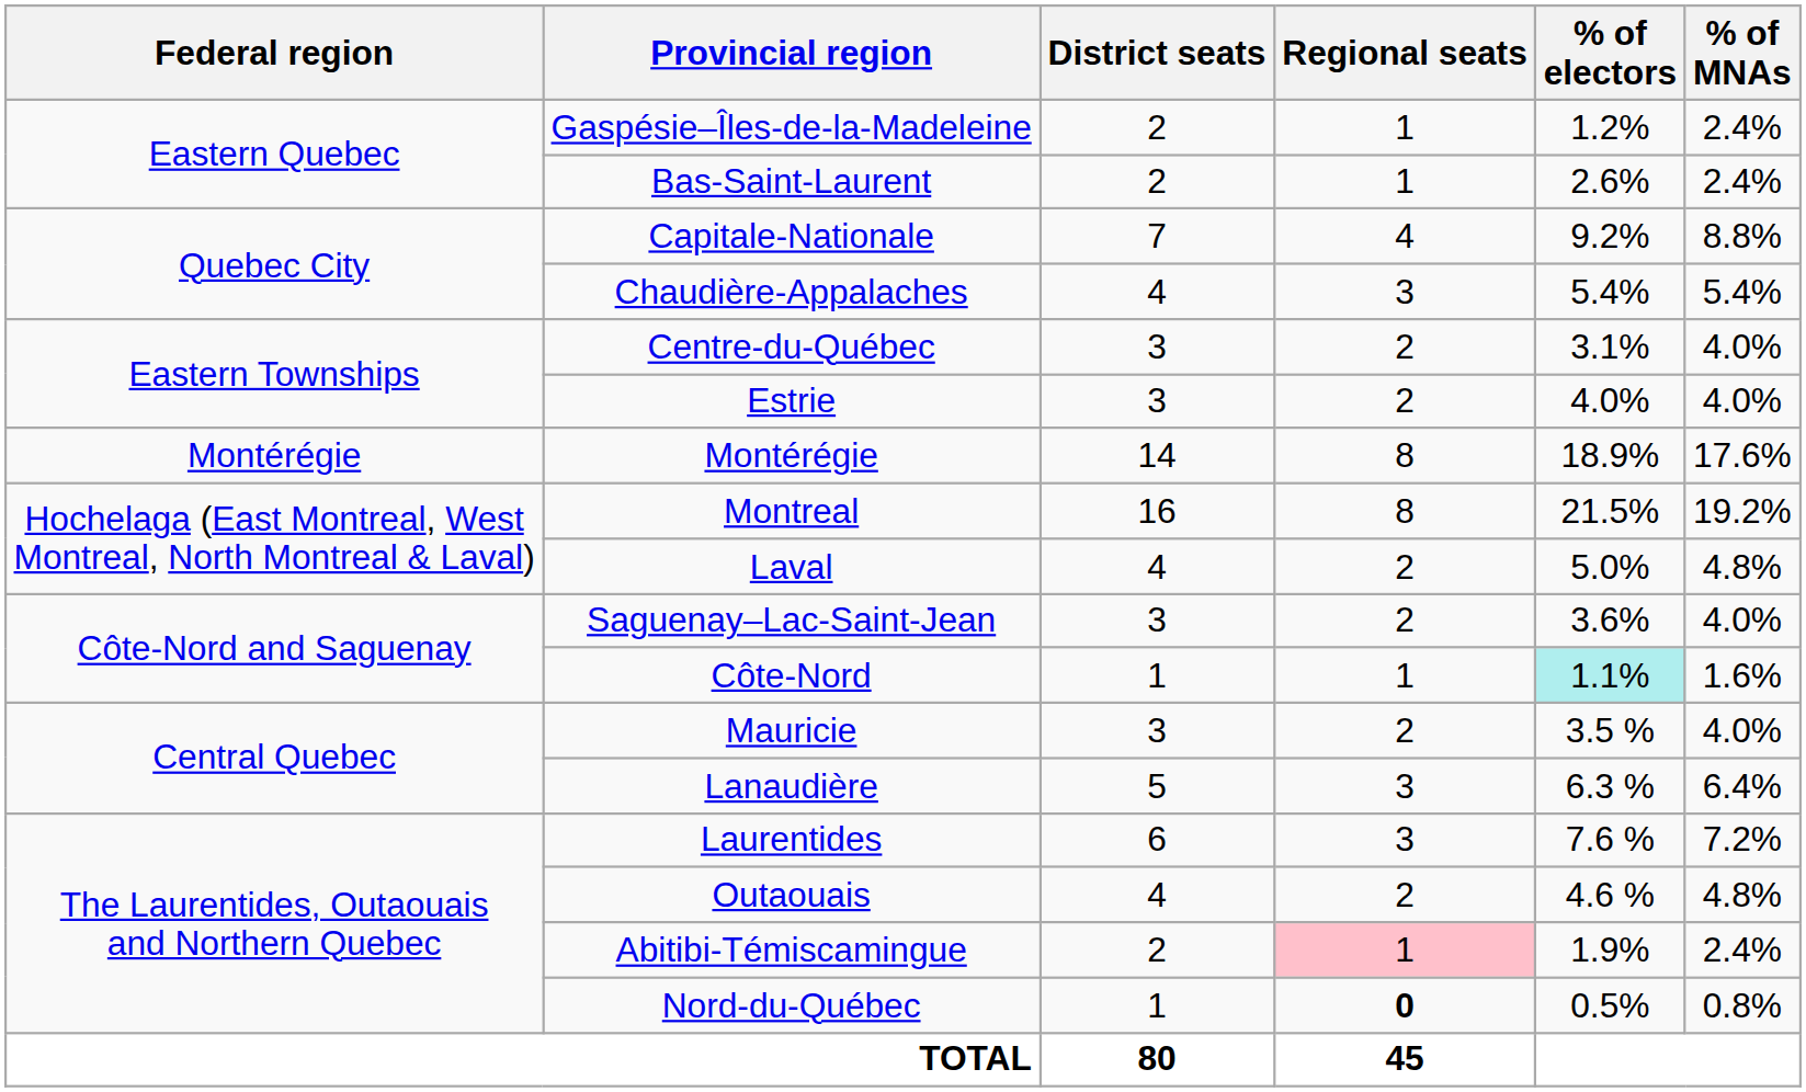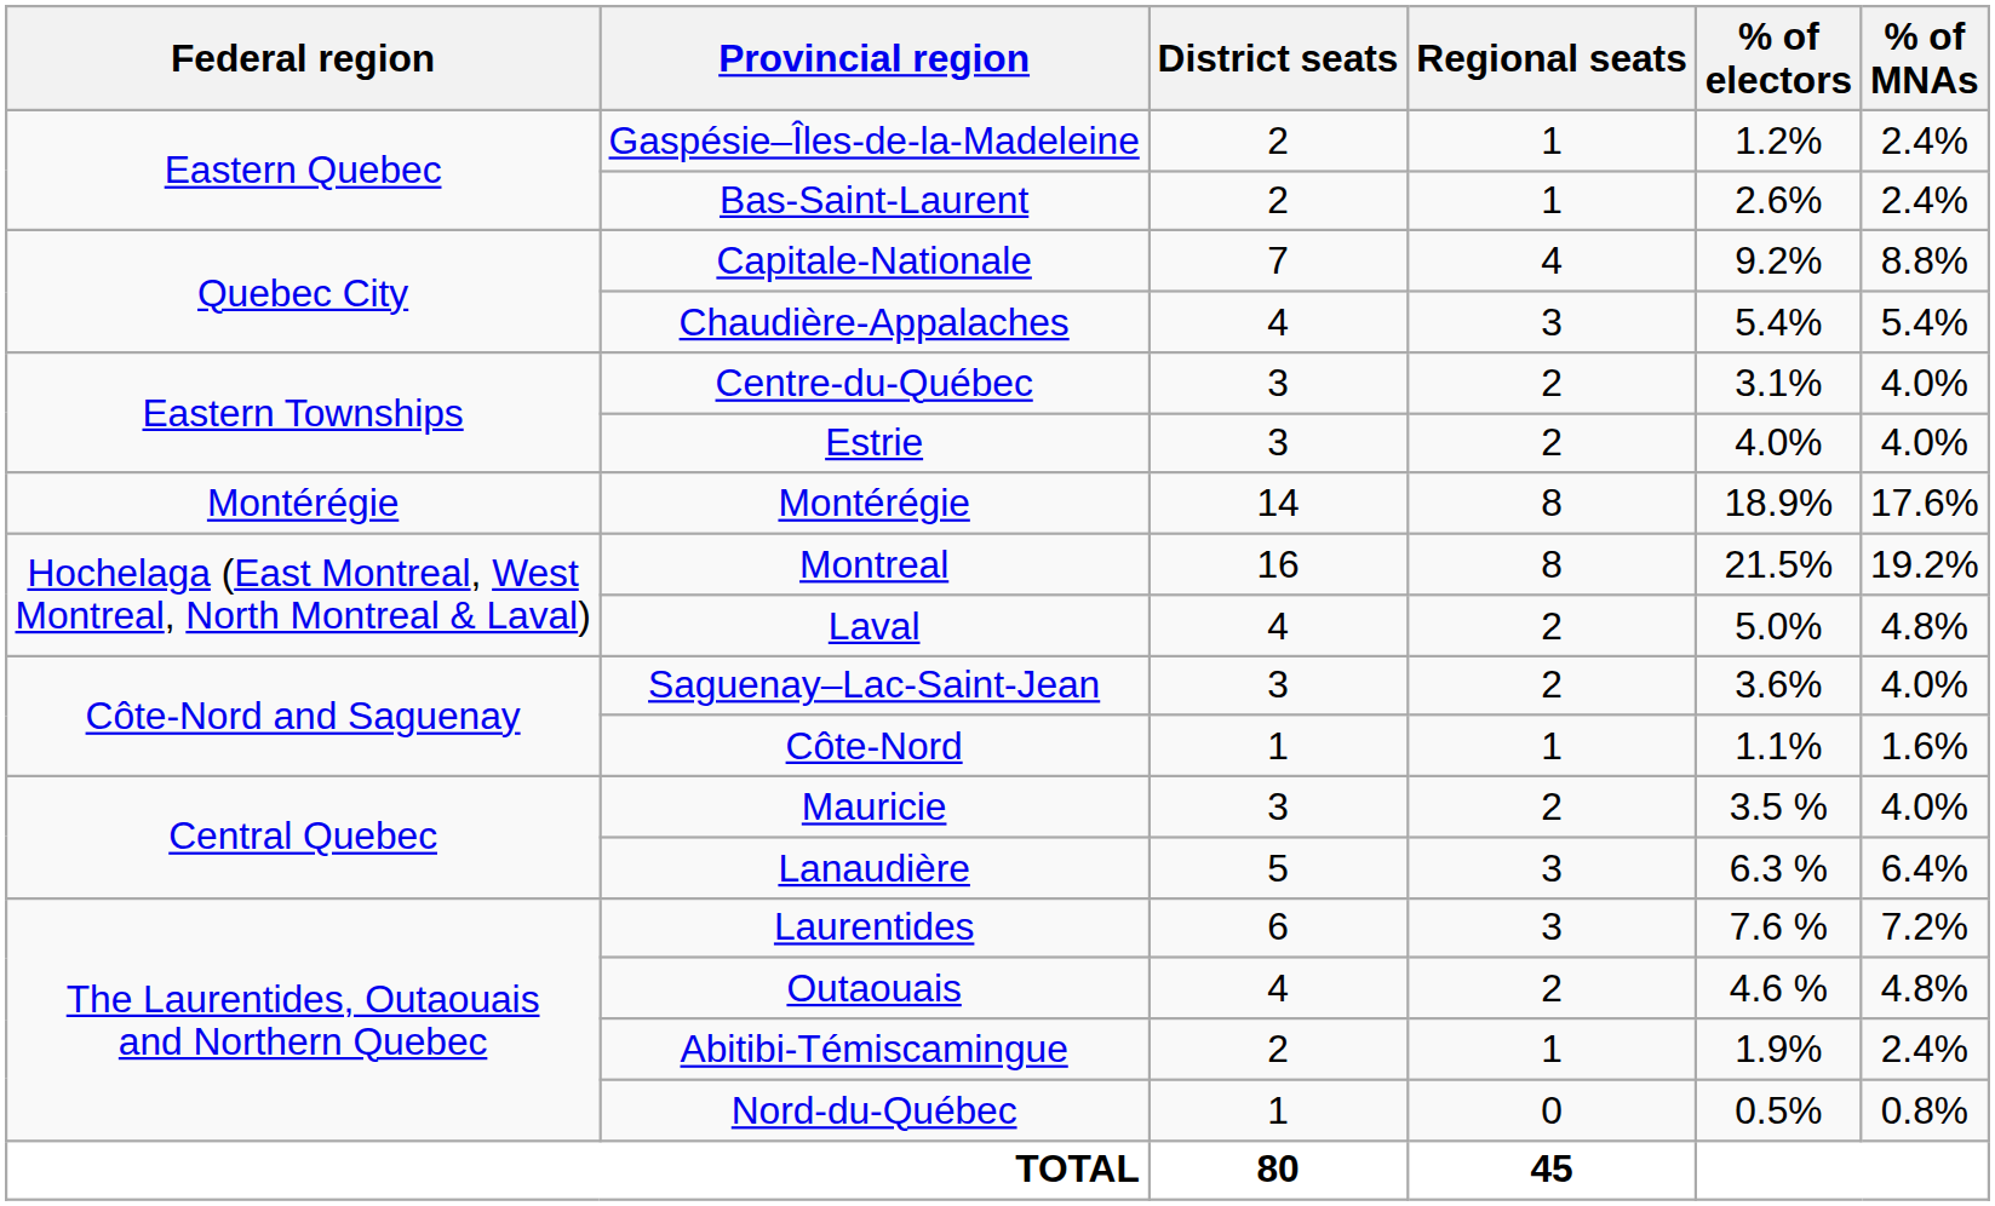Côte-Nord | % of electors: paleturquoise background -> no background
Abitibi-Témiscamingue | Regional seats: pink background -> no background
Nord-du-Québec | Regional seats: bold -> normal
